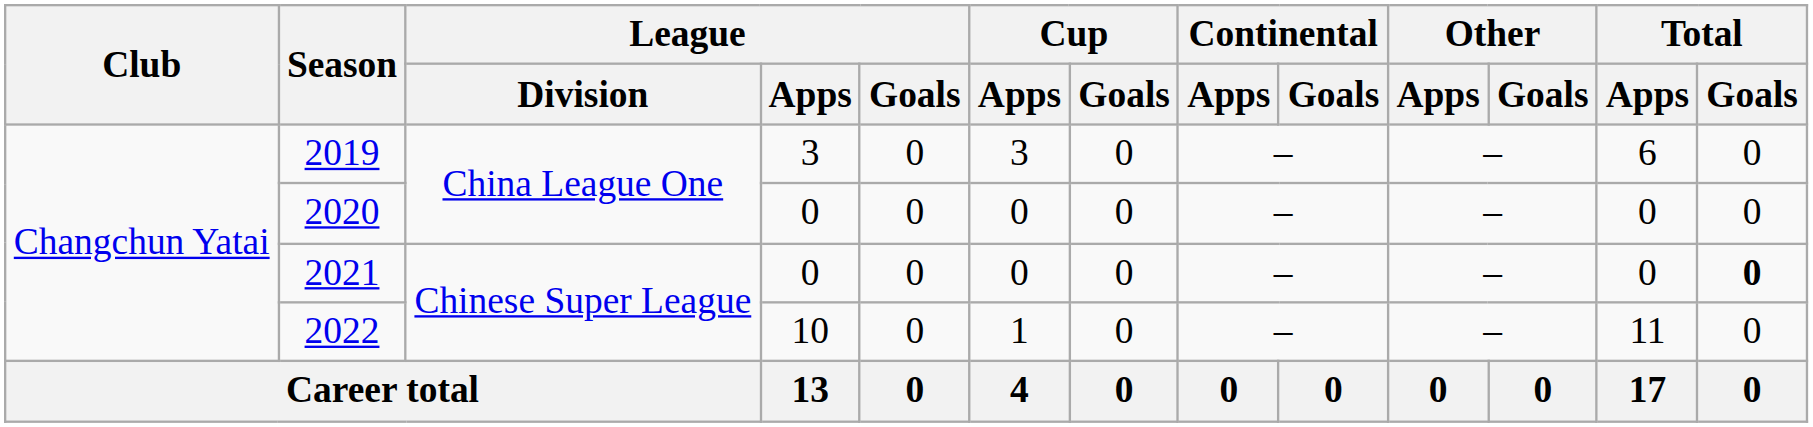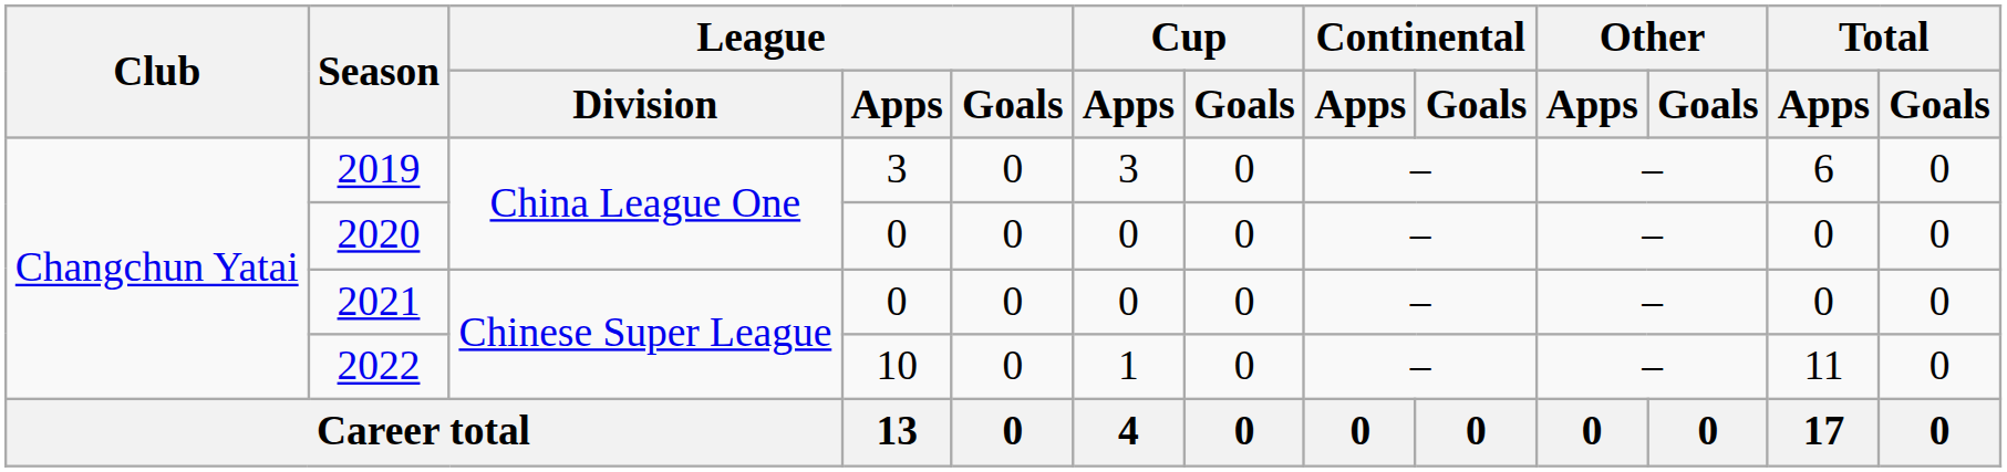2021 | Total / Goals: bold -> normal
